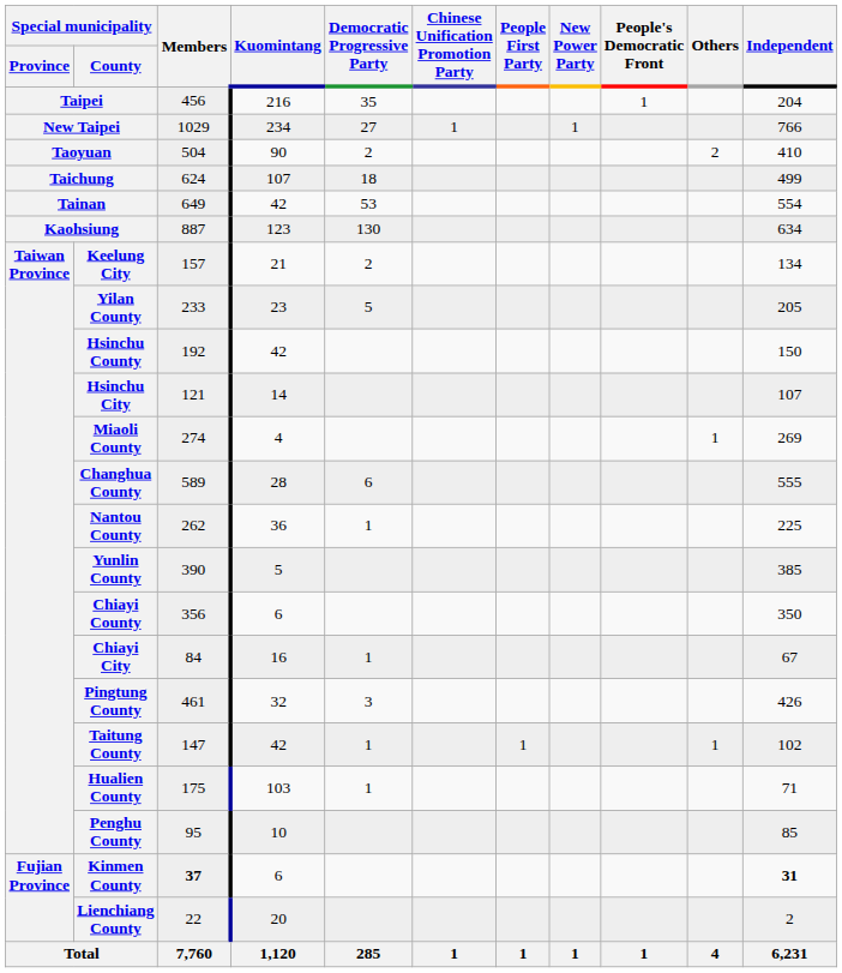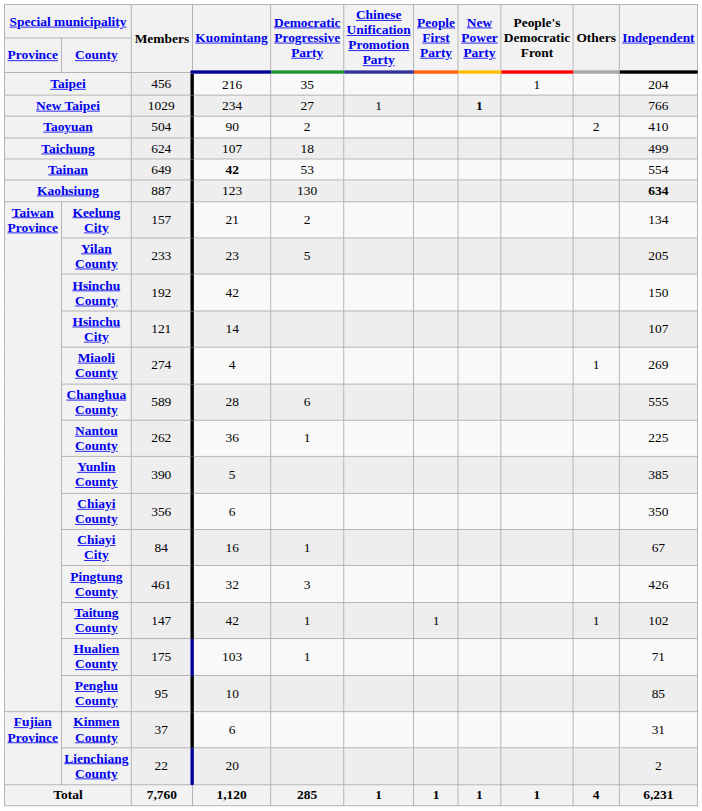New Taipei | New Power Party: normal -> bold
Tainan | Kuomintang: normal -> bold
Kaohsiung | Independent: normal -> bold
Kinmen County | Members: bold -> normal
Kinmen County | Independent: bold -> normal
